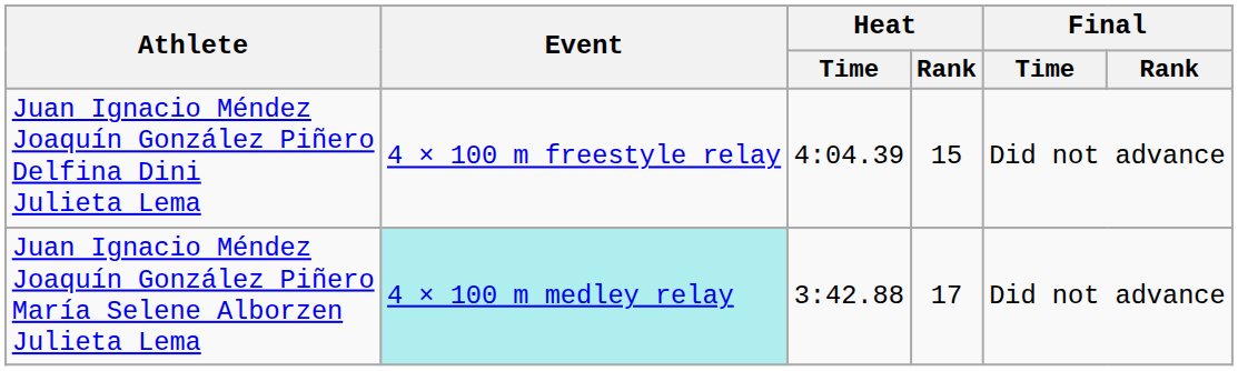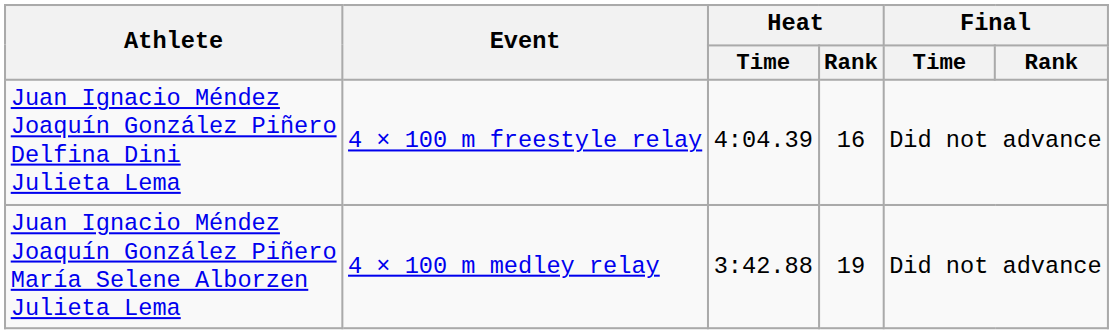row 3 | Heat / Rank: 15 -> 16
row 4 | Event: paleturquoise background -> no background
row 4 | Heat / Rank: 17 -> 19
